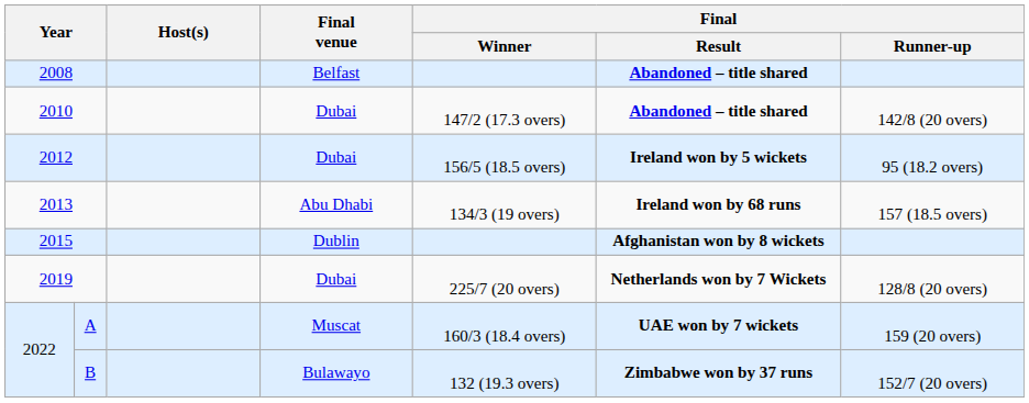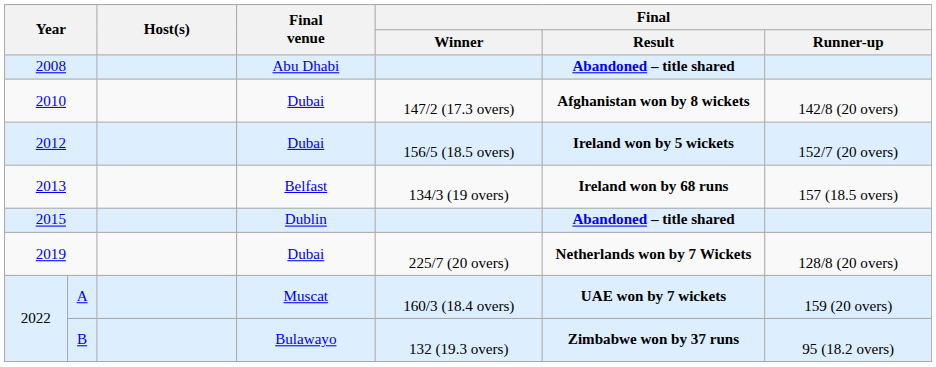2008 | Final venue: Belfast -> Abu Dhabi
2010 | Final / Result: Abandoned – title shared -> Afghanistan won by 8 wickets
2012 | Final / Runner-up: 95 (18.2 overs) -> 152/7 (20 overs)
2013 | Final venue: Abu Dhabi -> Belfast
2015 | Final / Result: Afghanistan won by 8 wickets -> Abandoned – title shared
B | Final / Runner-up: 152/7 (20 overs) -> 95 (18.2 overs)
